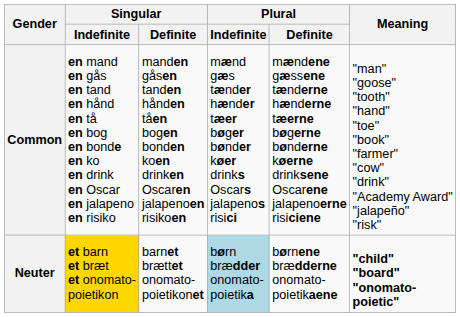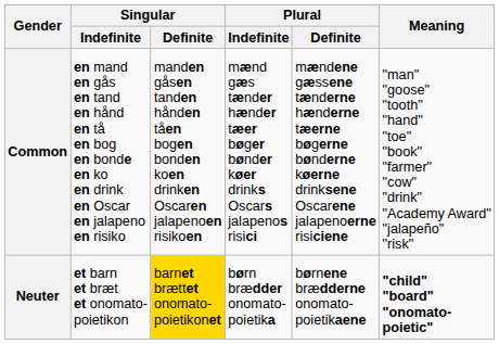Neuter | Singular / Indefinite: gold background -> no background
Neuter | Singular / Definite: no background -> gold background
Neuter | Plural / Indefinite: lightblue background -> no background
